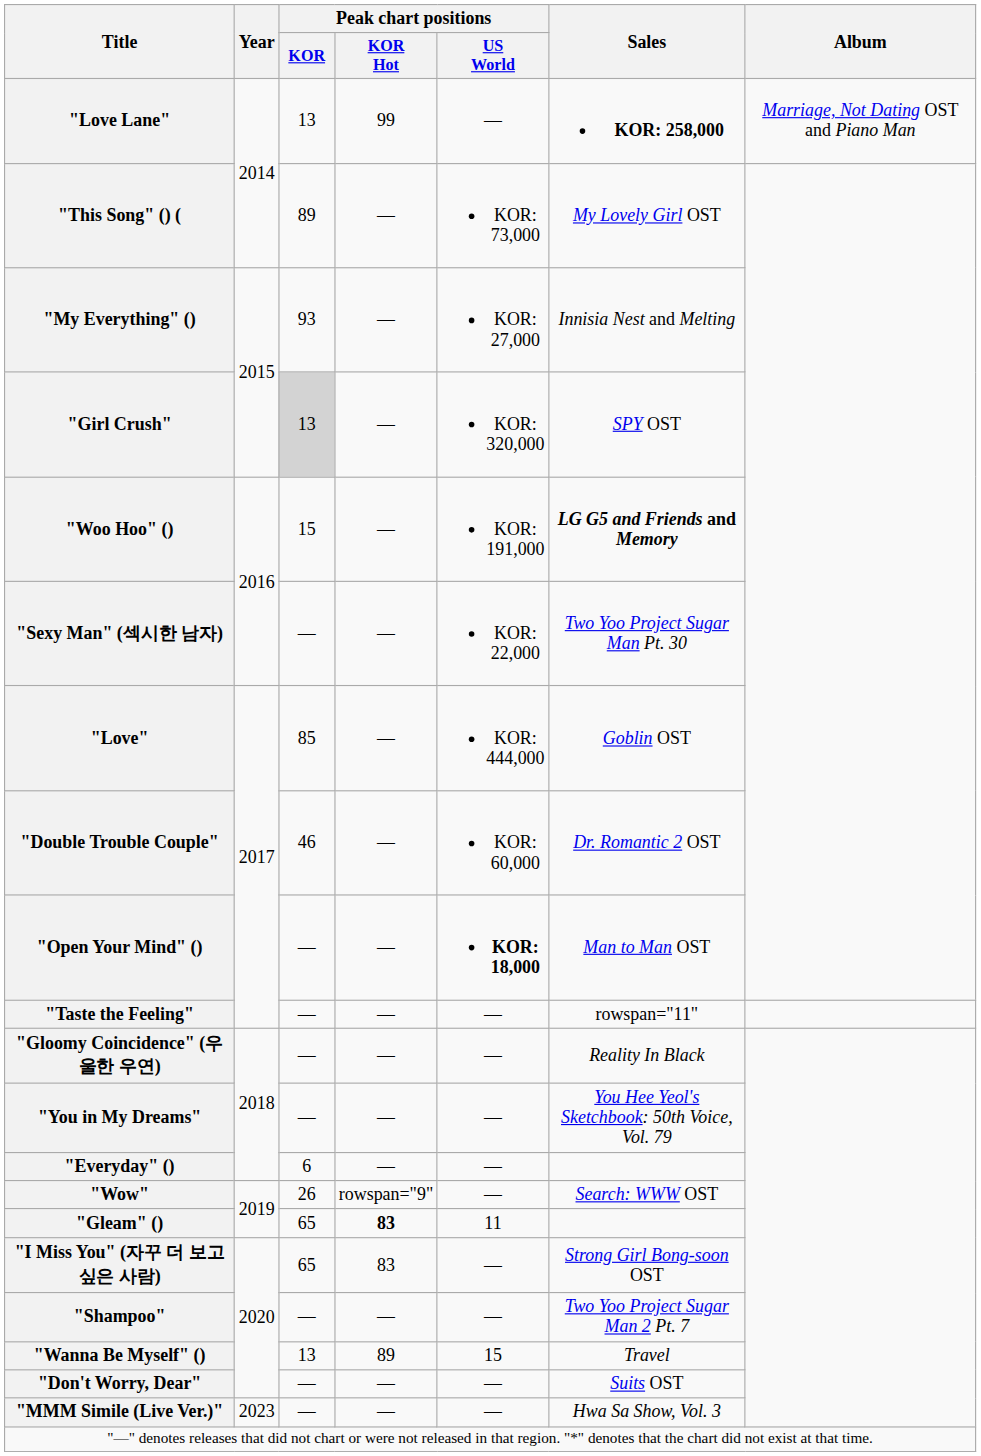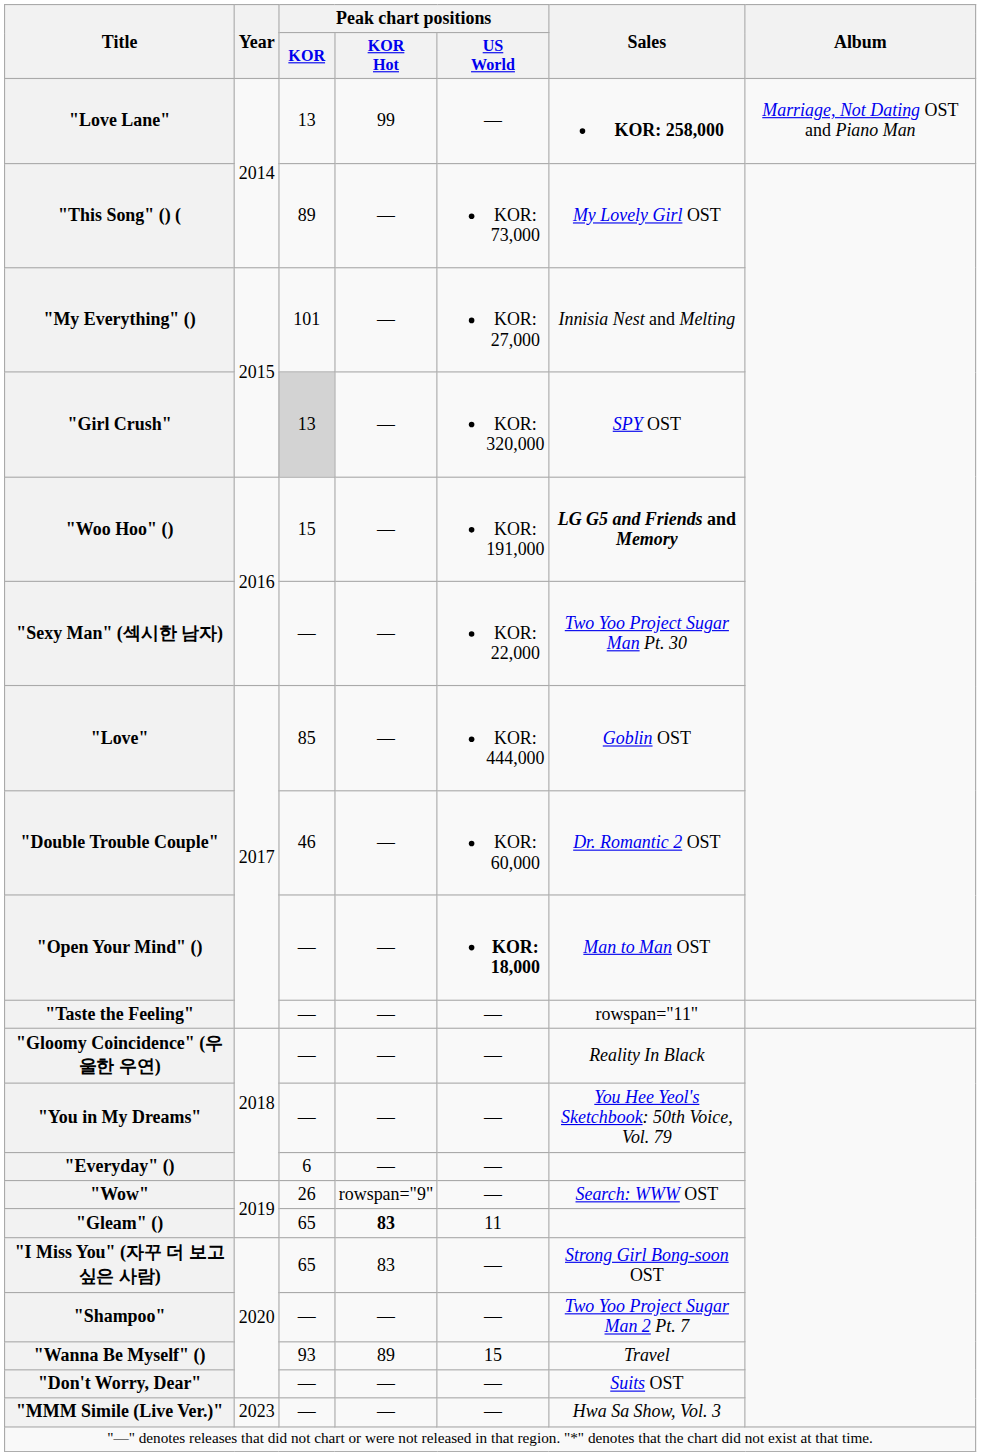"My Everything" () | Peak chart positions / KOR: 93 -> 101
"Wanna Be Myself" () | Peak chart positions / KOR: 13 -> 93
